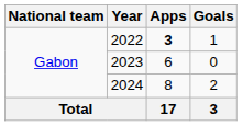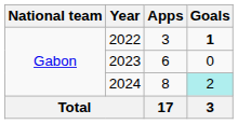2022 | Apps: bold -> normal
2022 | Goals: normal -> bold
2024 | Goals: no background -> paleturquoise background
